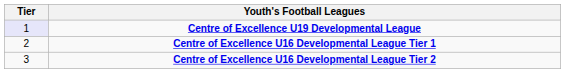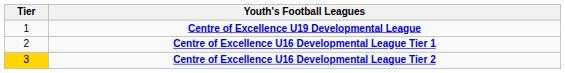Centre of Excellence U19 Developmental League | Tier: lavender background -> no background
Centre of Excellence U16 Developmental League Tier 2 | Tier: no background -> gold background
